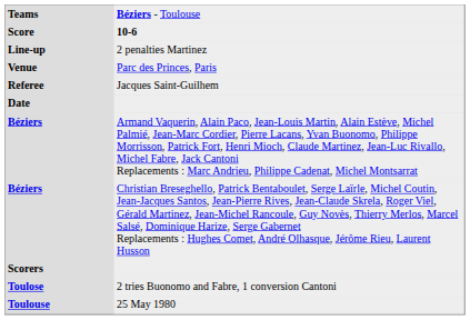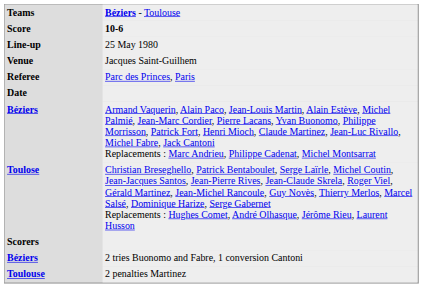row 3 | column 2: 2 penalties Martinez -> 25 May 1980
row 4 | column 2: Parc des Princes, Paris -> Jacques Saint-Guilhem
row 5 | column 2: Jacques Saint-Guilhem -> Parc des Princes, Paris
row 8 | column 1: Béziers -> Toulose
row 10 | column 1: Toulose -> Béziers
row 11 | column 2: 25 May 1980 -> 2 penalties Martinez
